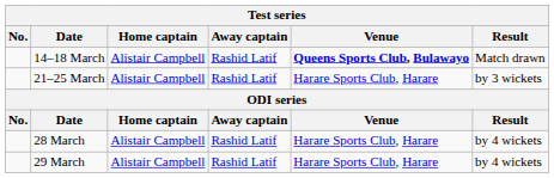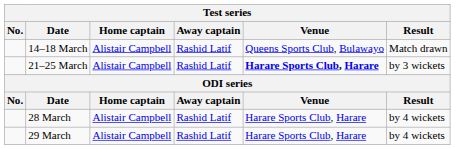14–18 March | Venue: bold -> normal
21–25 March | Venue: normal -> bold
